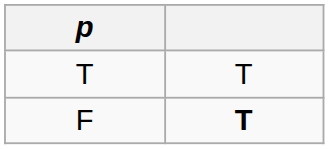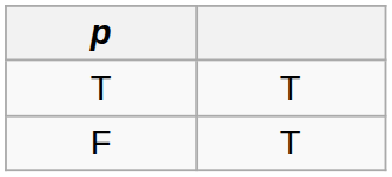F | column 2: bold -> normal
